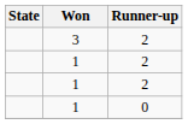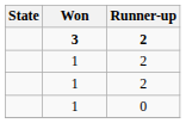3 | Won: normal -> bold
3 | Runner-up: normal -> bold
